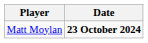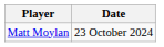Matt Moylan | Date: bold -> normal
